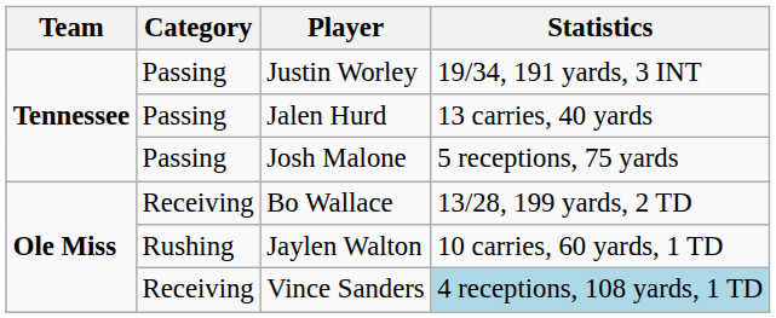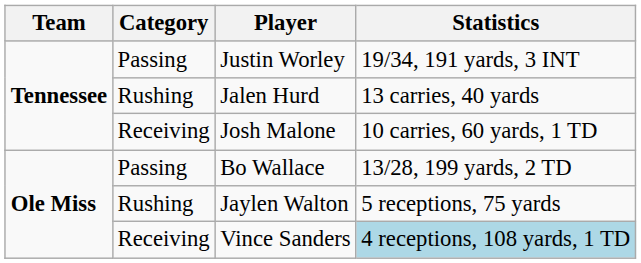Jalen Hurd | Category: Passing -> Rushing
Josh Malone | Category: Passing -> Receiving
Josh Malone | Statistics: 5 receptions, 75 yards -> 10 carries, 60 yards, 1 TD
Bo Wallace | Category: Receiving -> Passing
Jaylen Walton | Statistics: 10 carries, 60 yards, 1 TD -> 5 receptions, 75 yards
